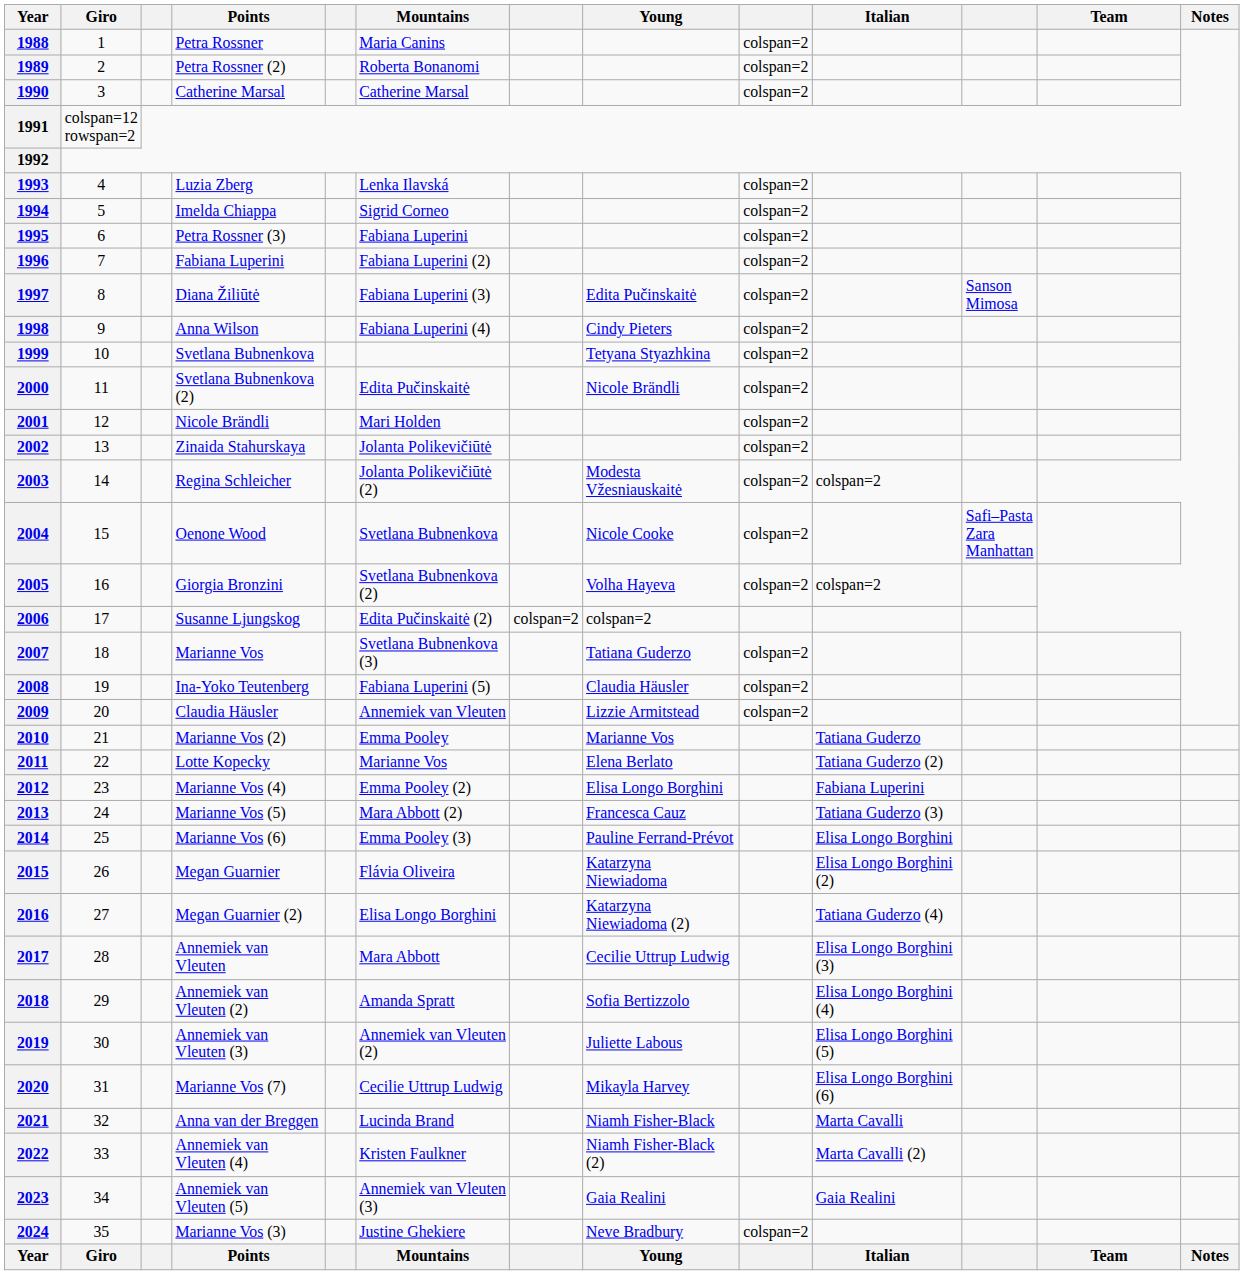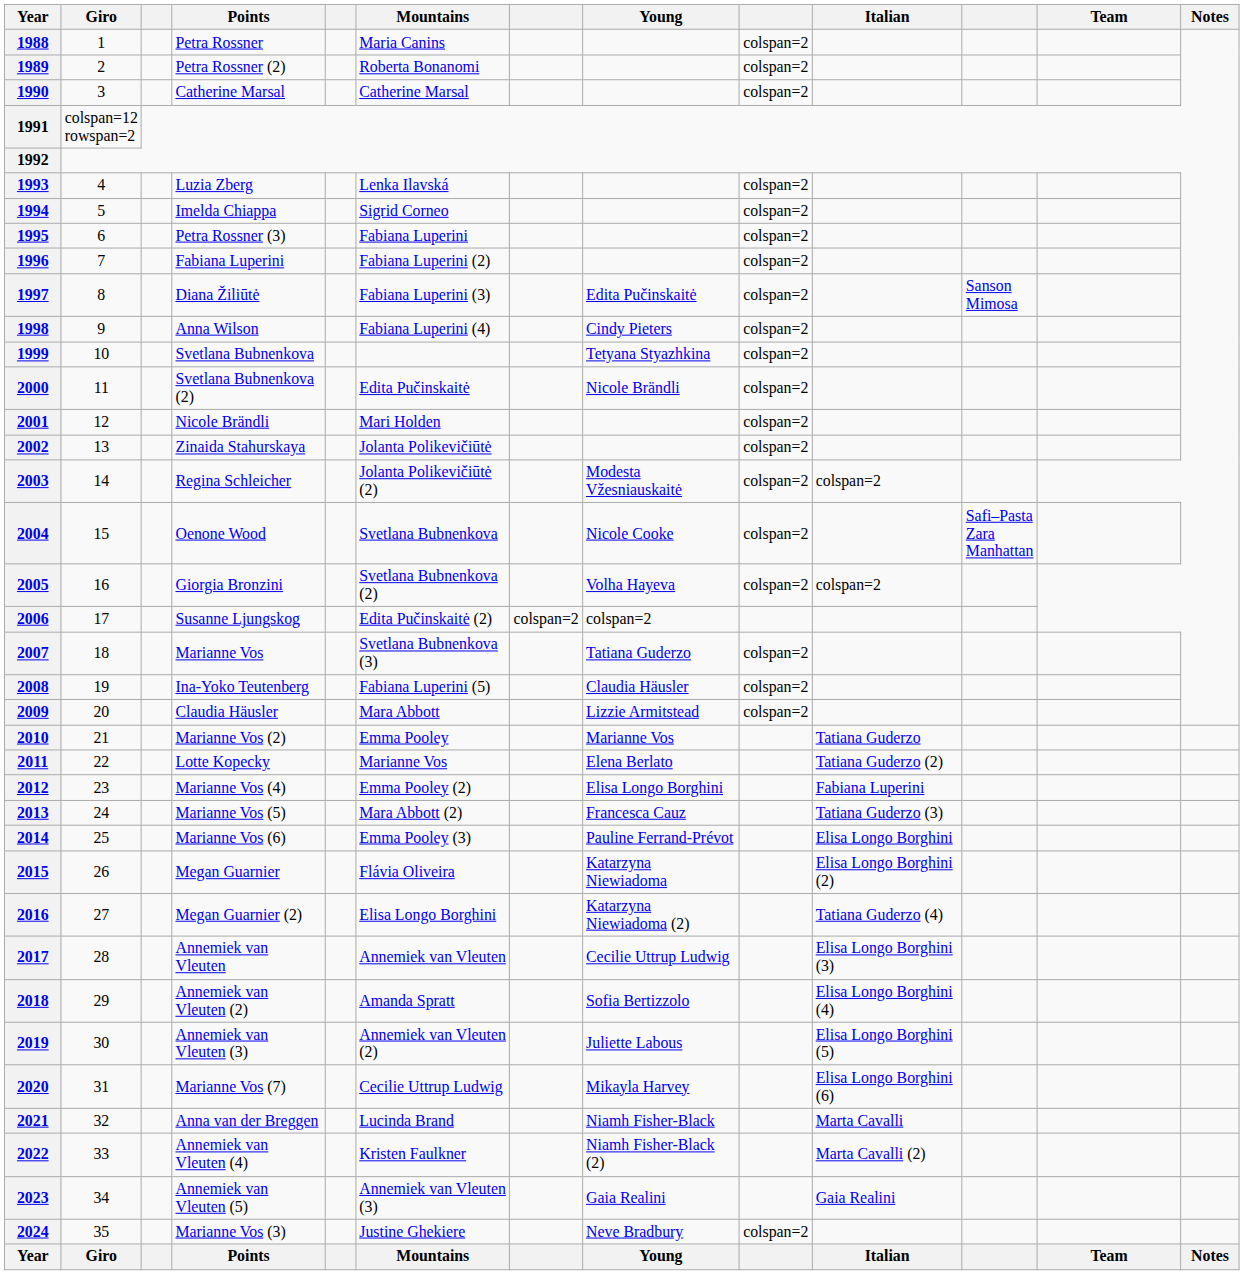2009 | Mountains: Annemiek van Vleuten -> Mara Abbott
2017 | Mountains: Mara Abbott -> Annemiek van Vleuten
